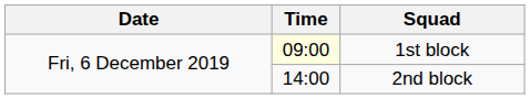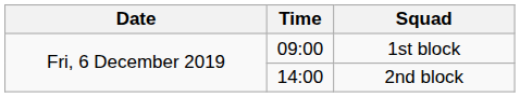1st block | Time: lightyellow background -> no background
